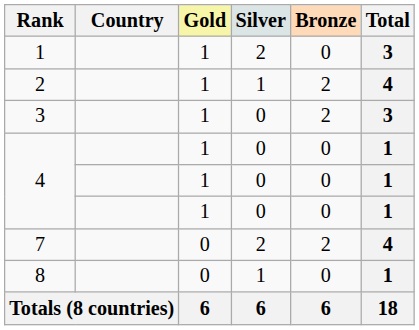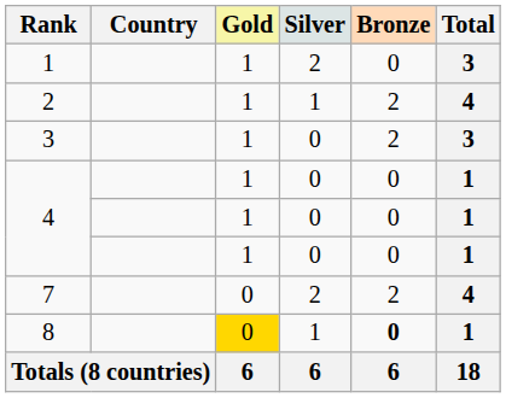8 | Gold: no background -> gold background
8 | Bronze: normal -> bold
